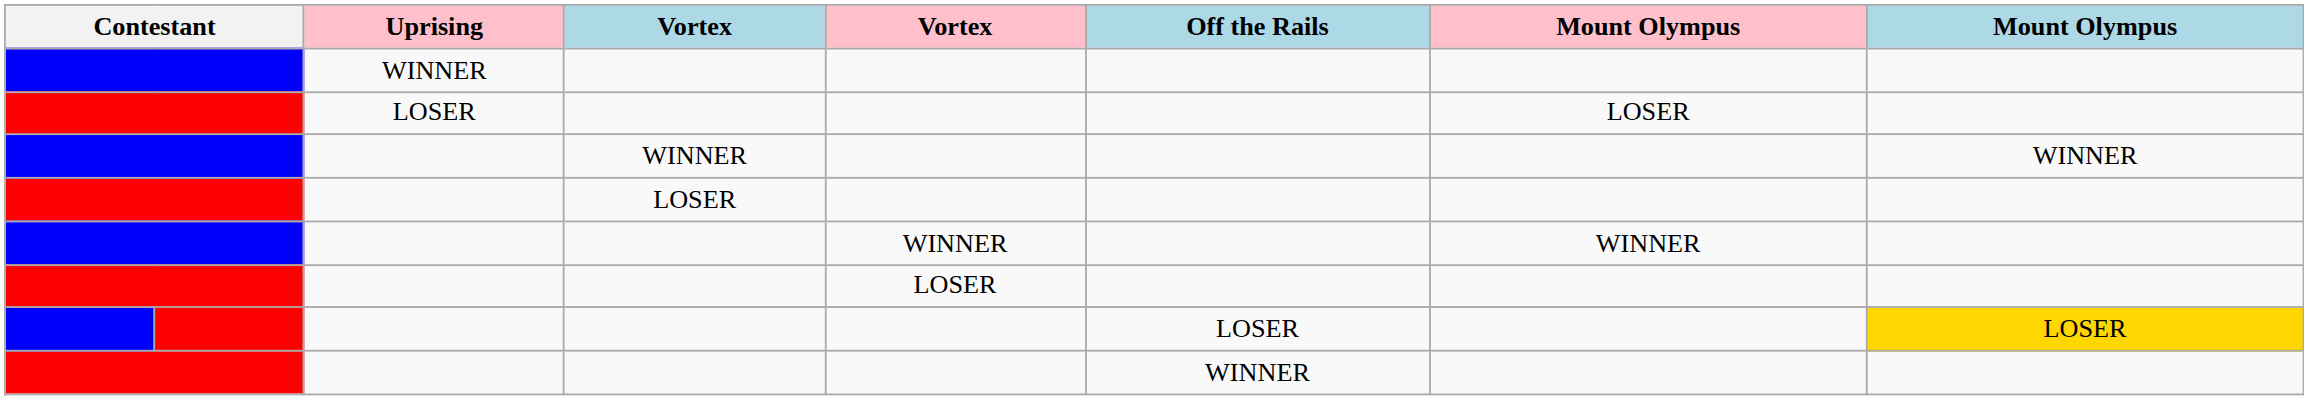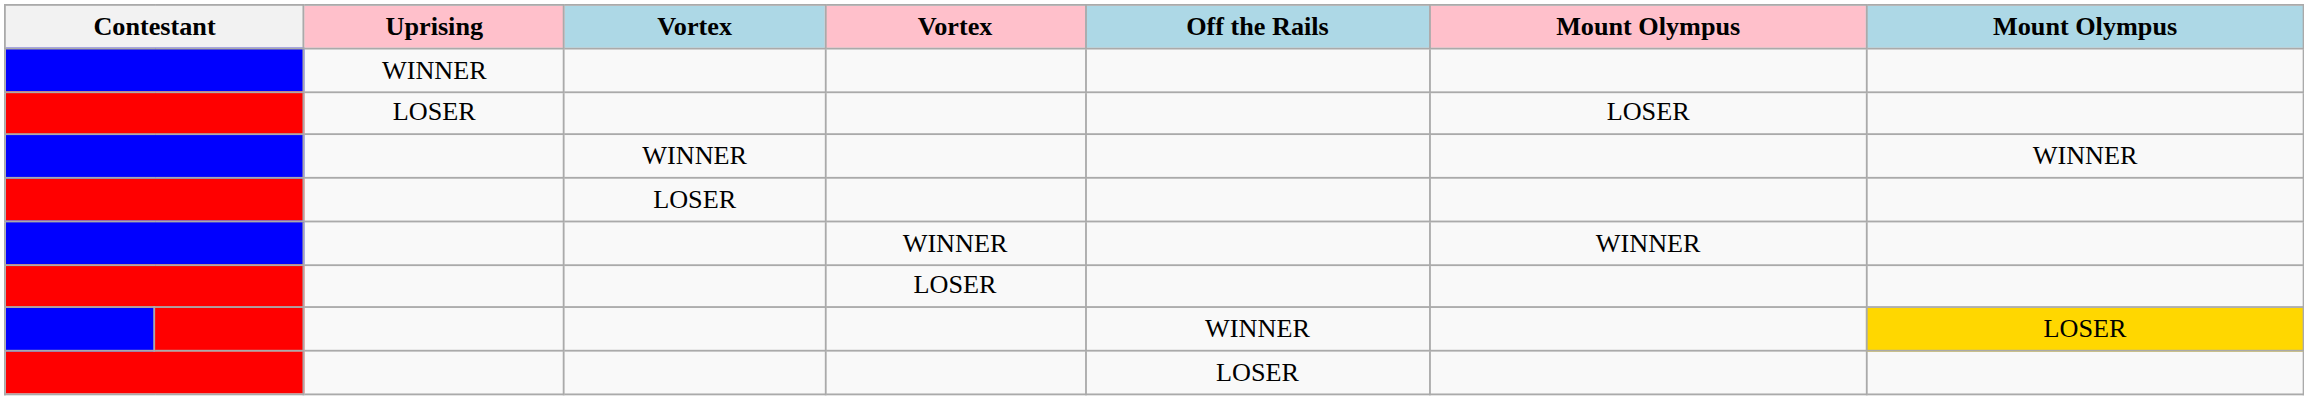row 8 | Off the Rails: LOSER -> WINNER
row 9 | Off the Rails: WINNER -> LOSER
